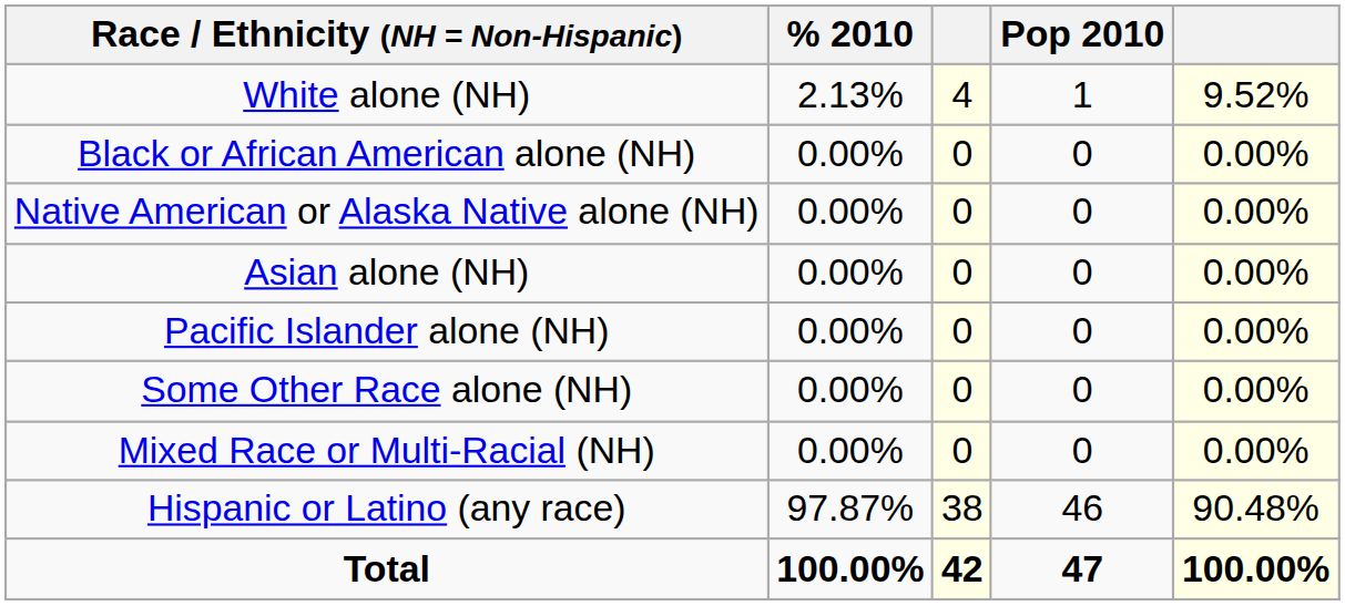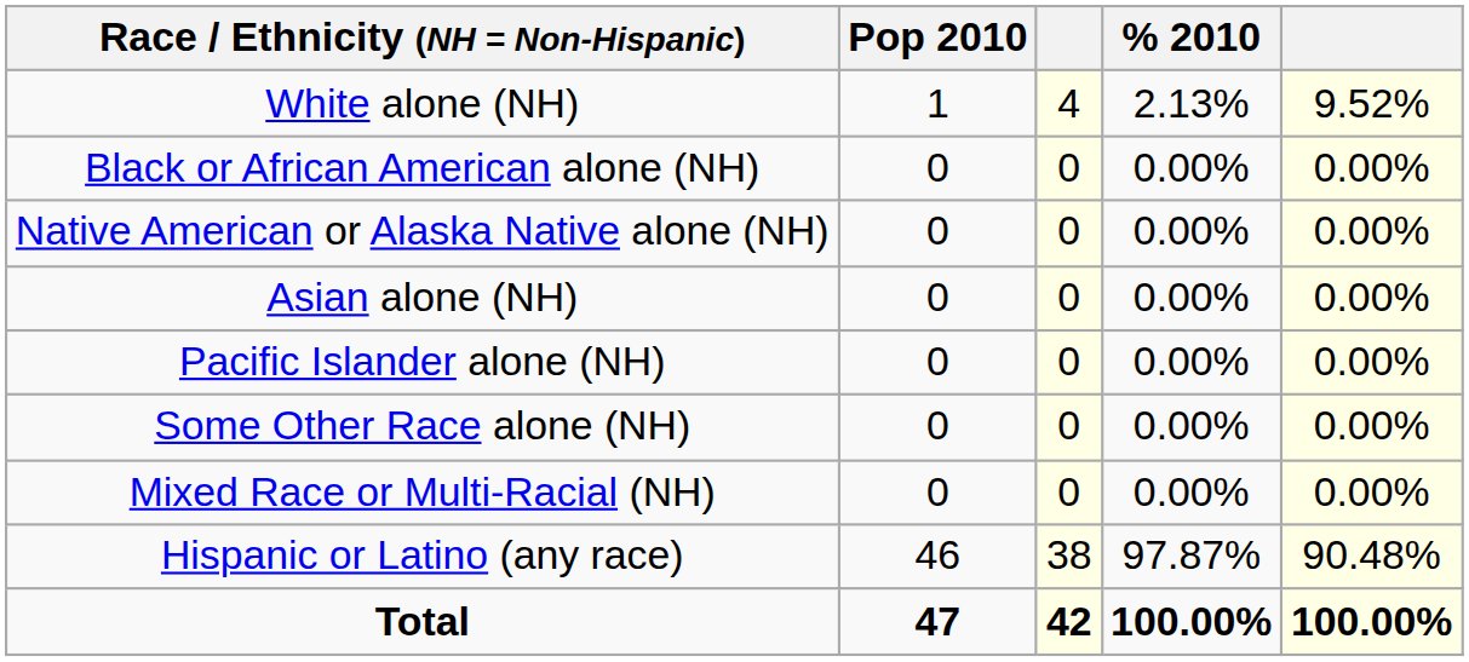columns swapped: Pop 2010 <-> % 2010
